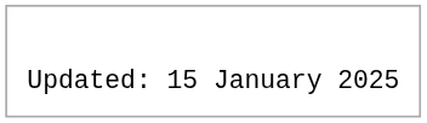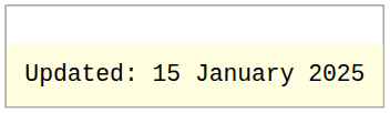row 1 | column 1: no background -> lightyellow background
